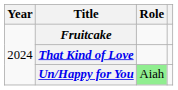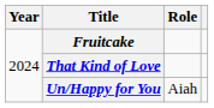Un/Happy for You | Role: lightgreen background -> no background
